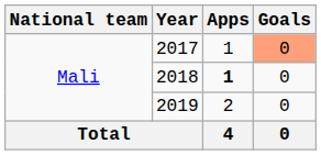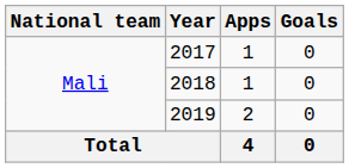2017 | Goals: lightsalmon background -> no background
2018 | Apps: bold -> normal
